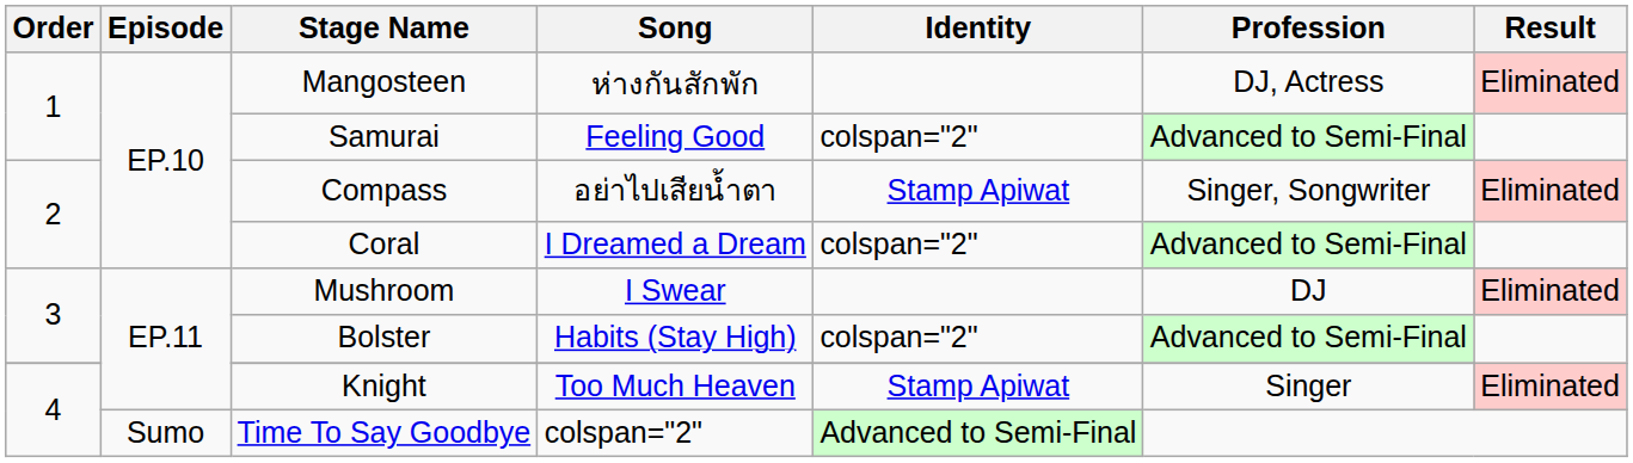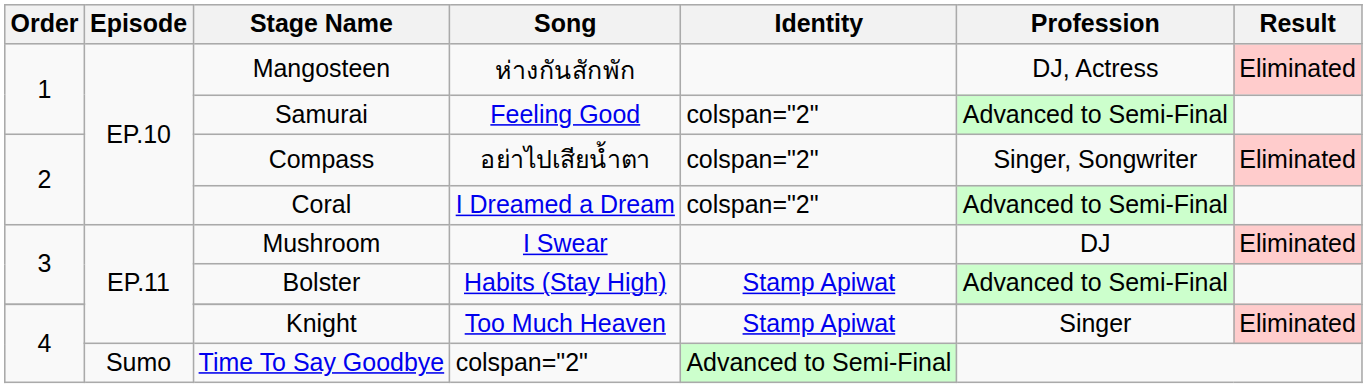Compass | Identity: Stamp Apiwat -> colspan="2"
Bolster | Identity: colspan="2" -> Stamp Apiwat
